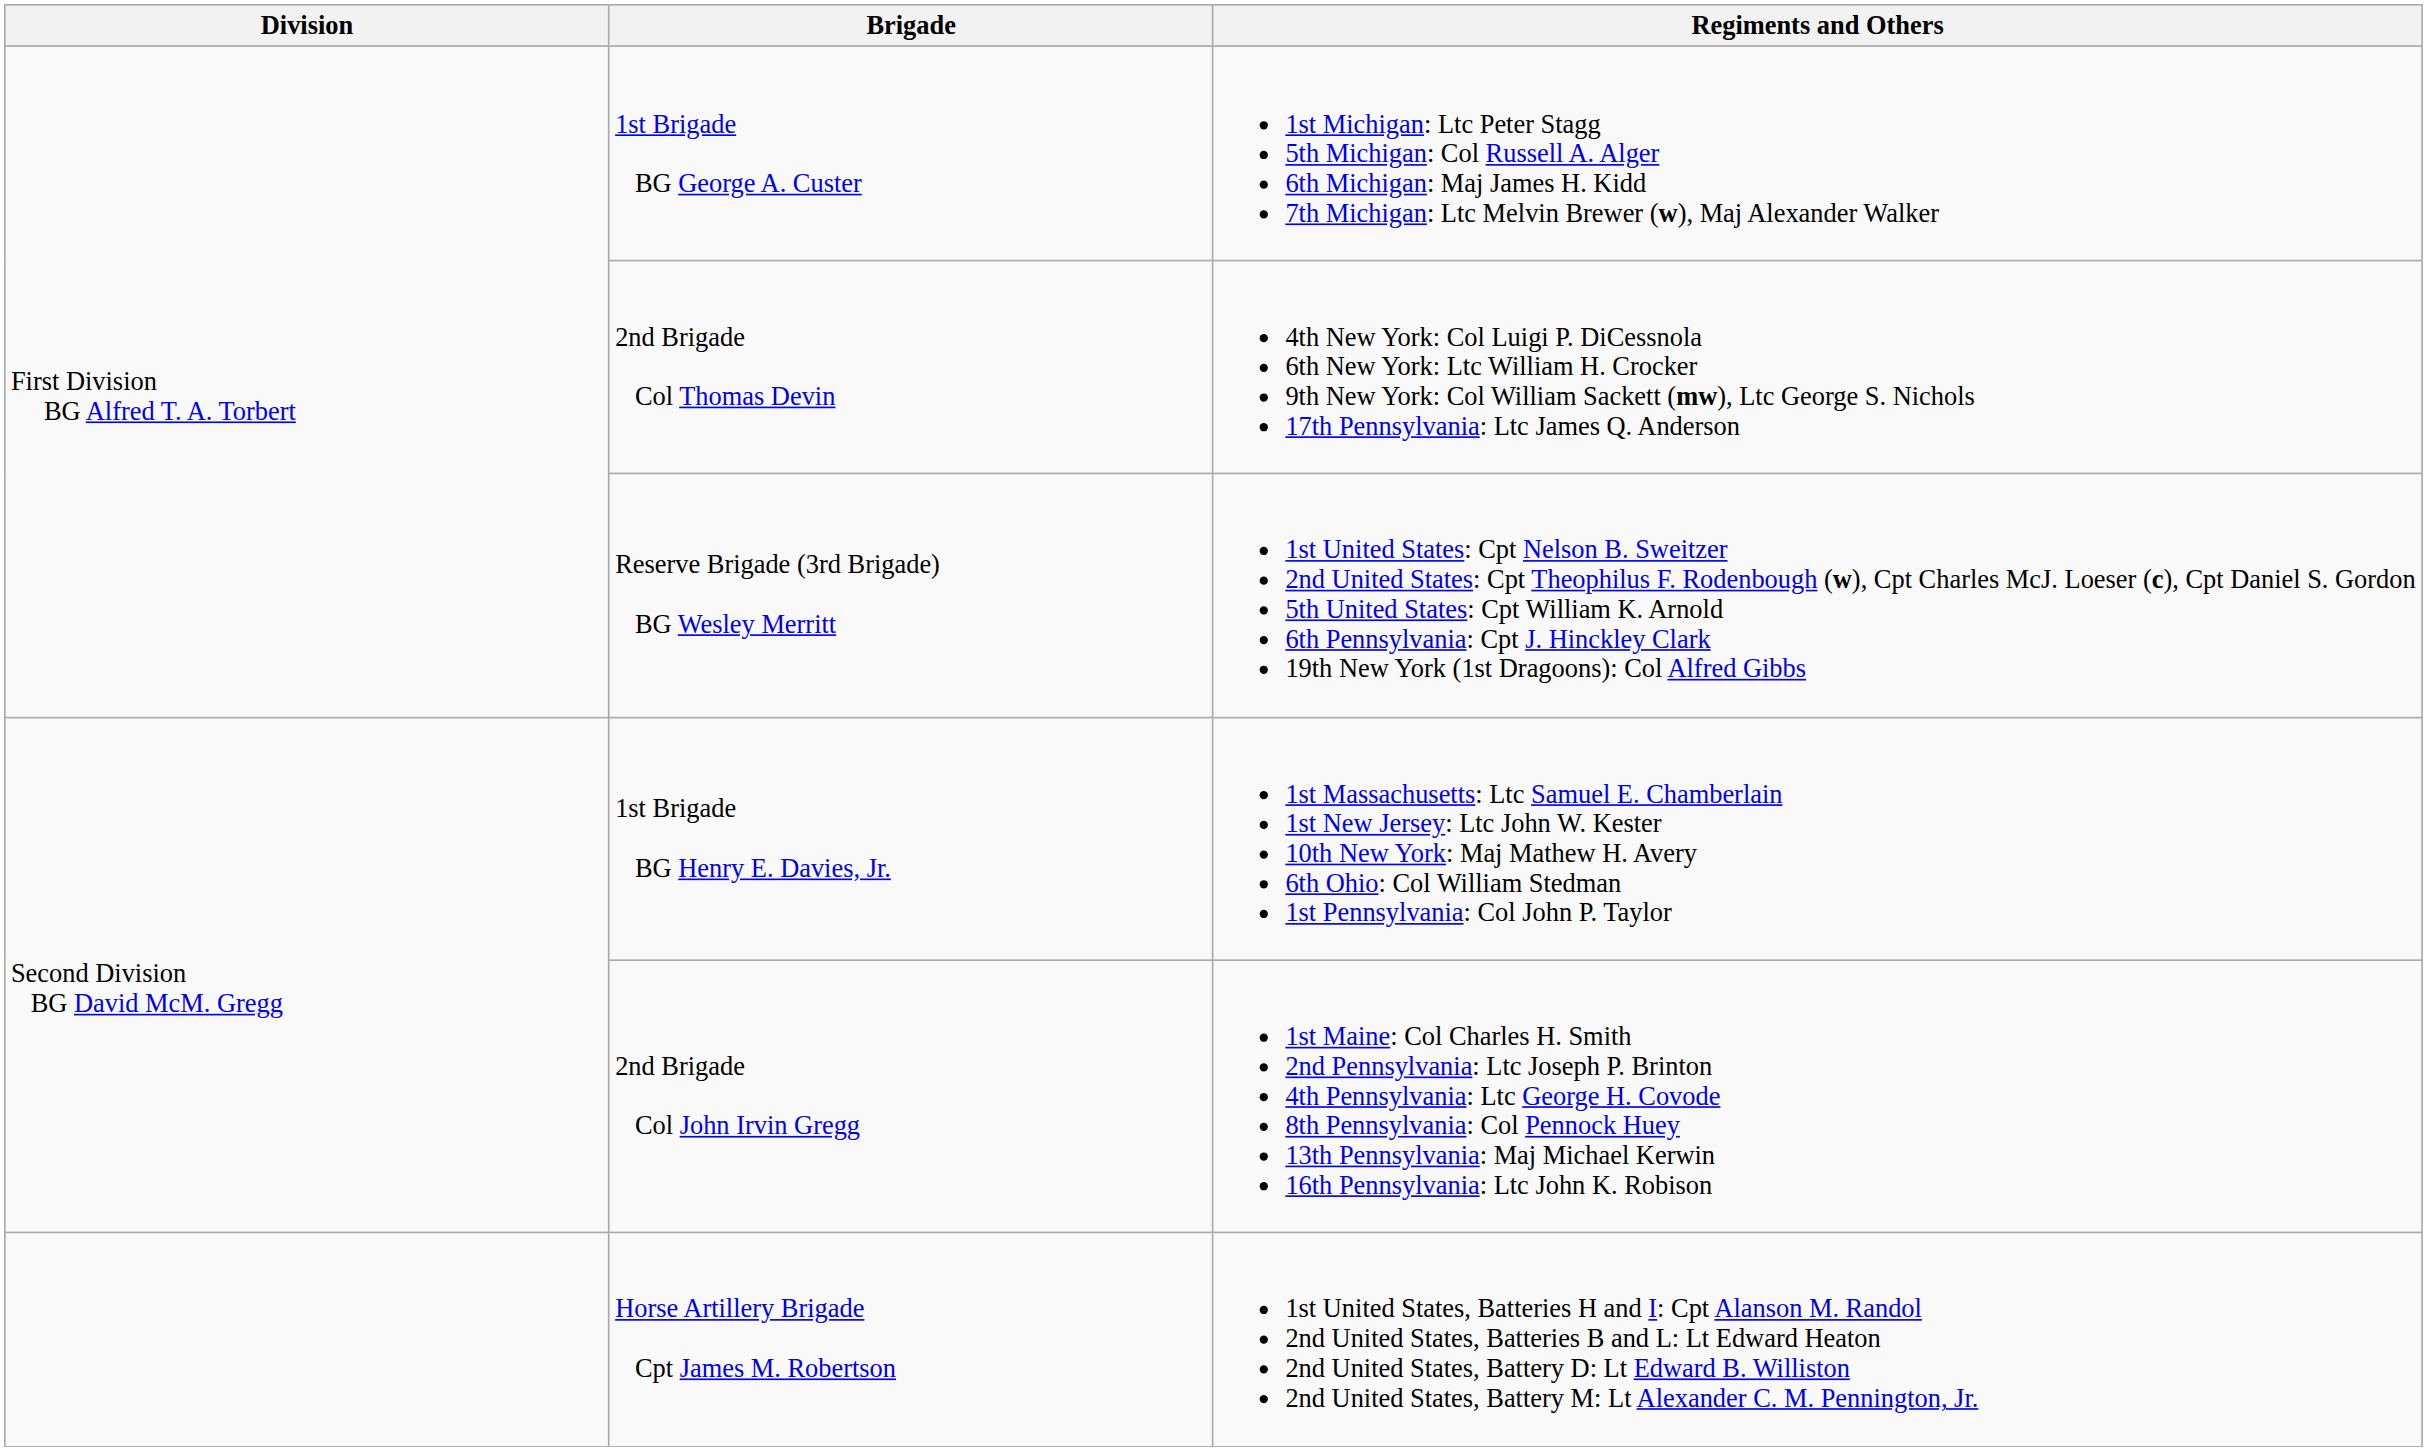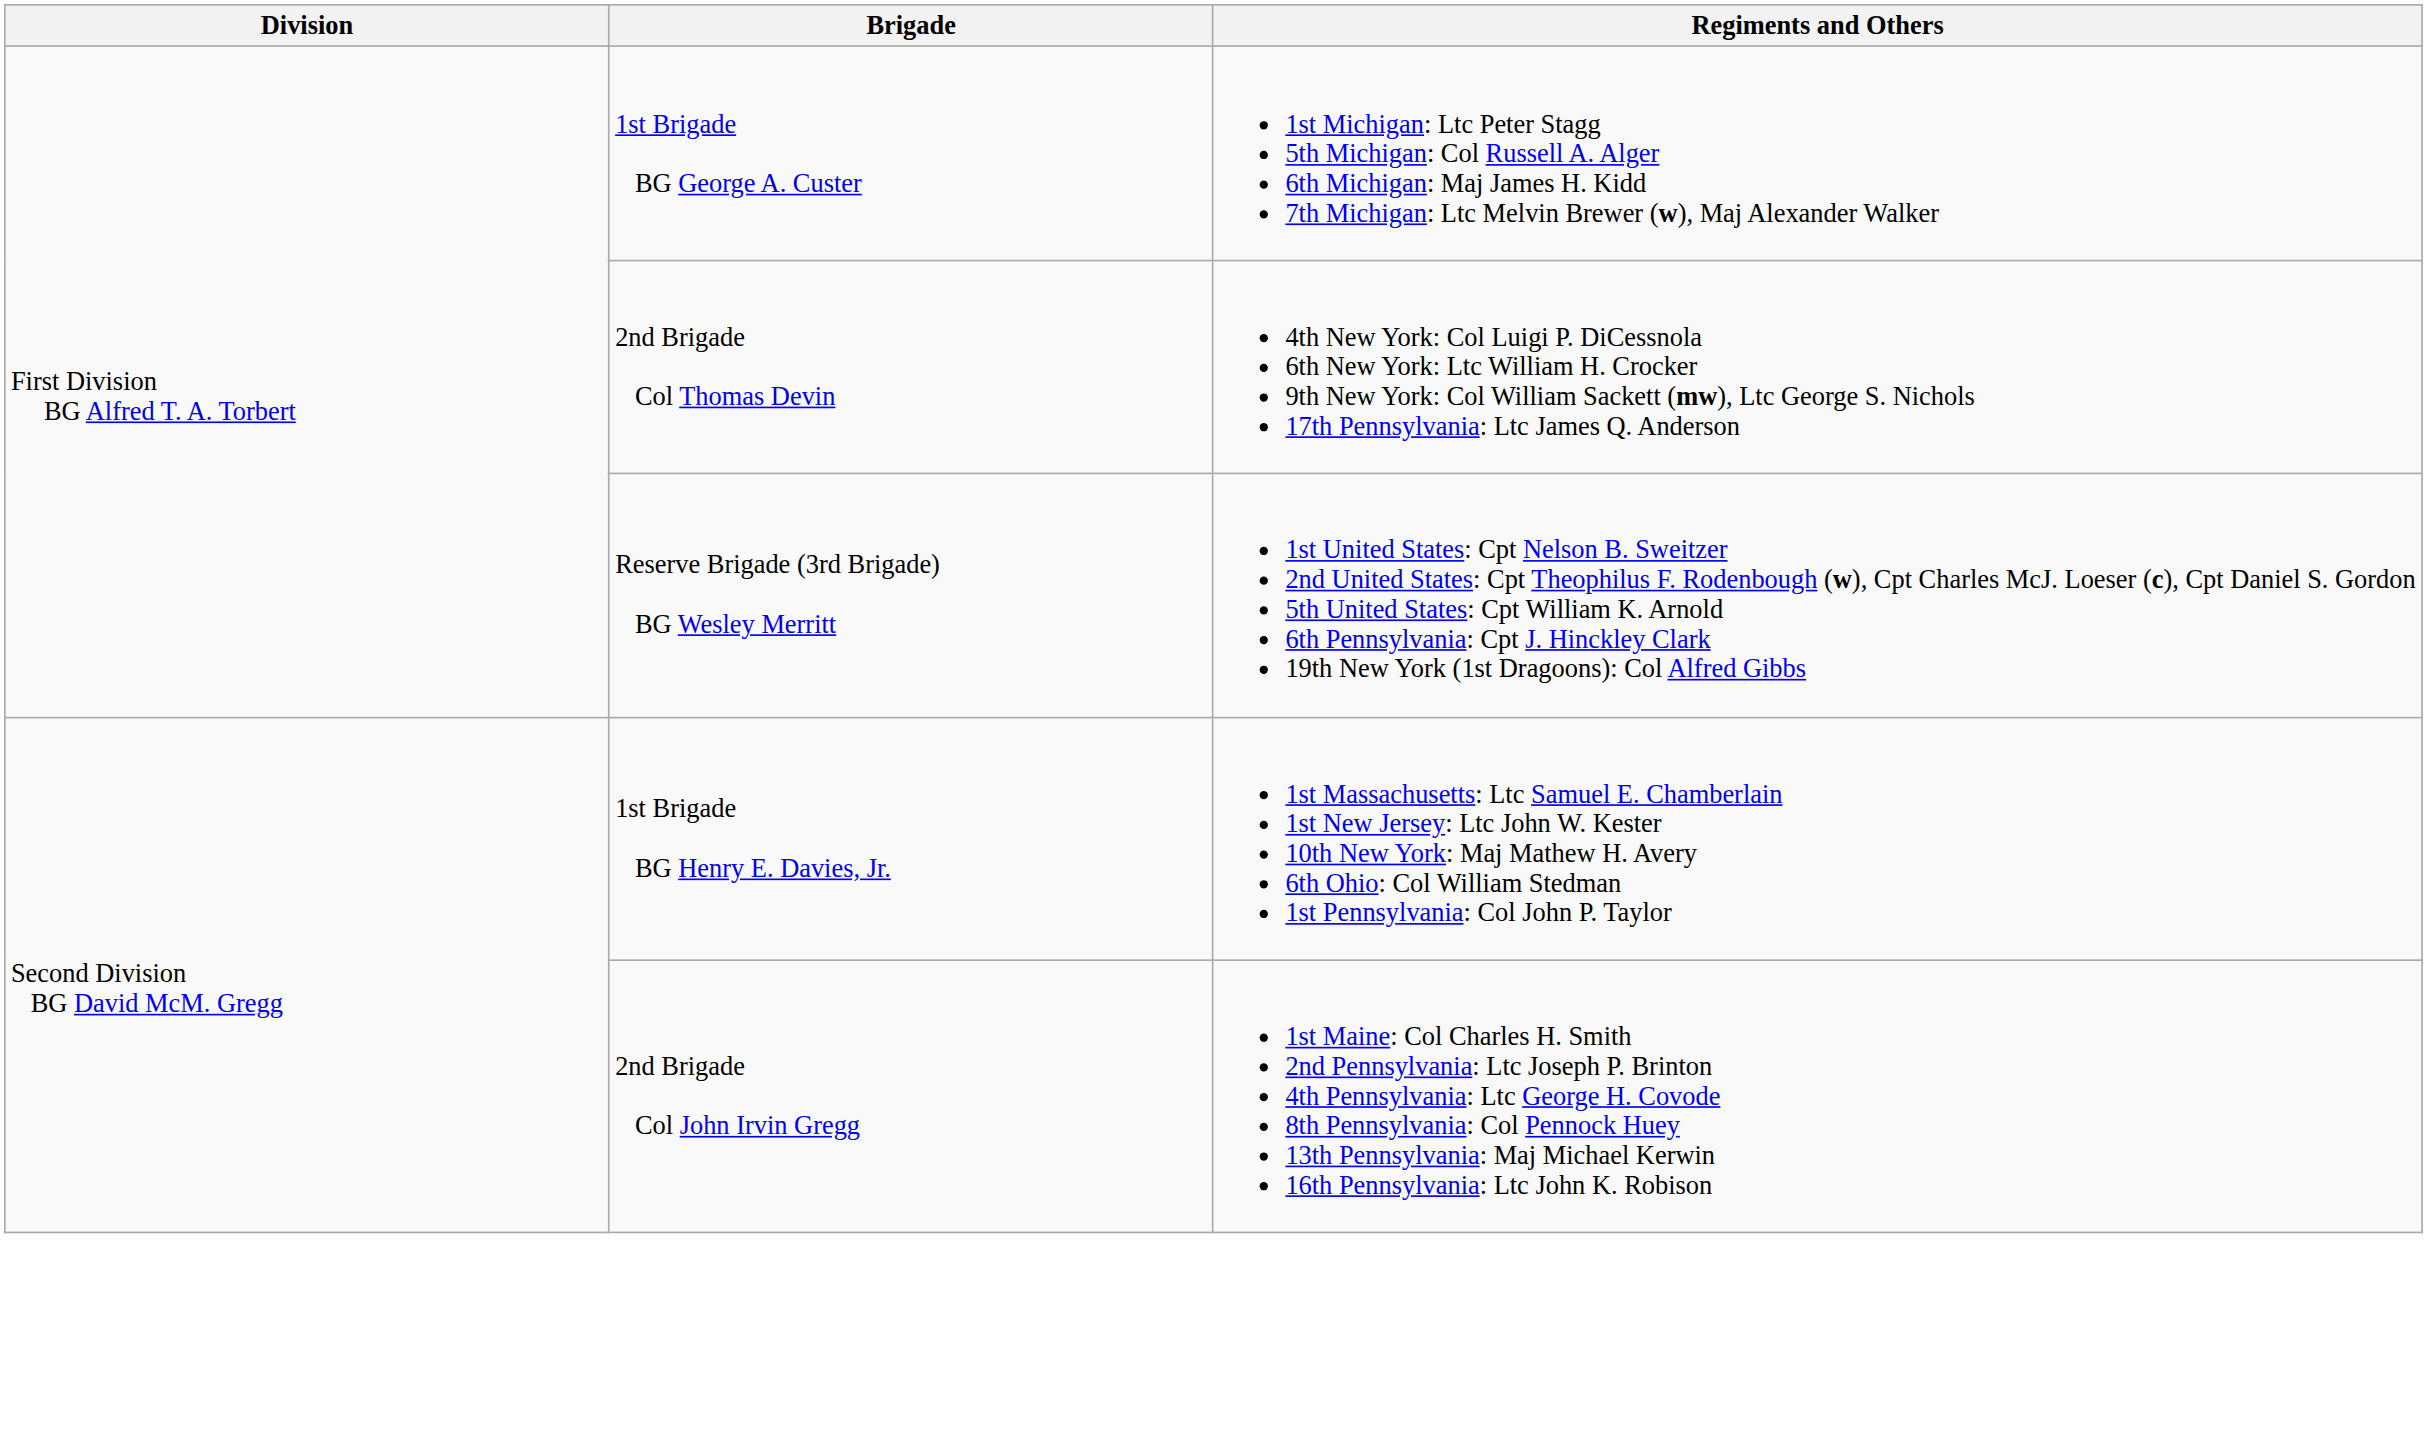- row: Horse Artillery Brigade Cpt James M. Robertson | 1st United States, Batteries H and I: Cpt Alanson M. Randol 2nd United States, Batteries B and L: Lt Edward Heaton 2nd United States, Battery D: Lt Edward B. Williston 2nd United States, Battery M: Lt Alexander C. M. Pennington, Jr.
